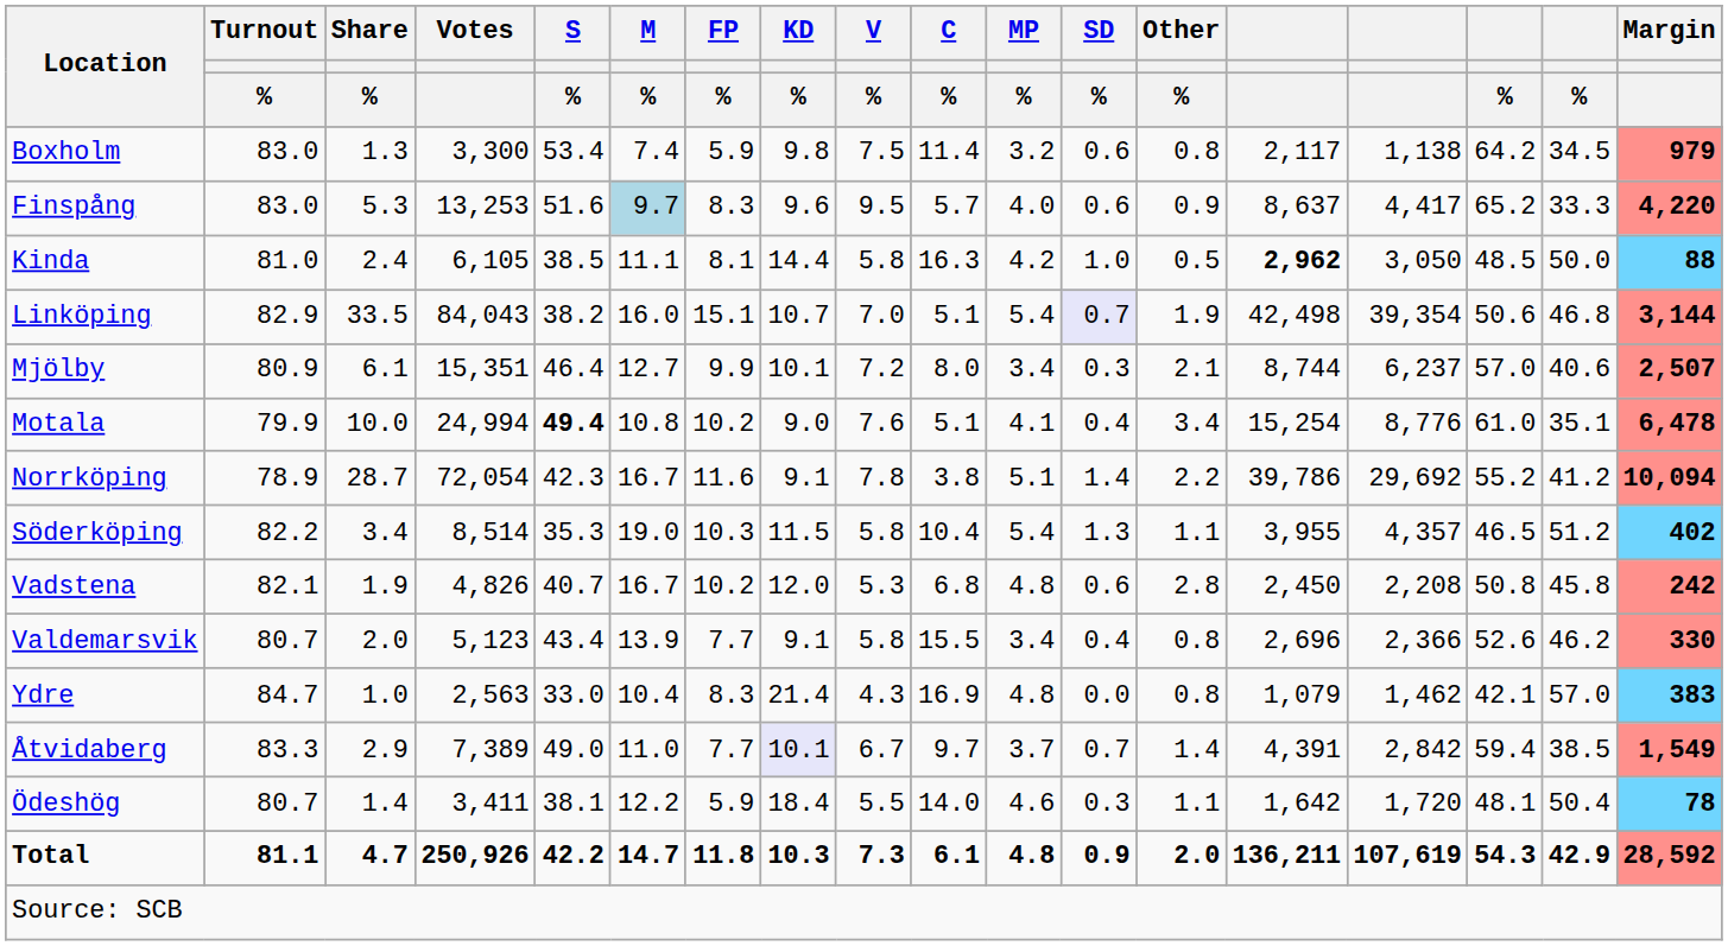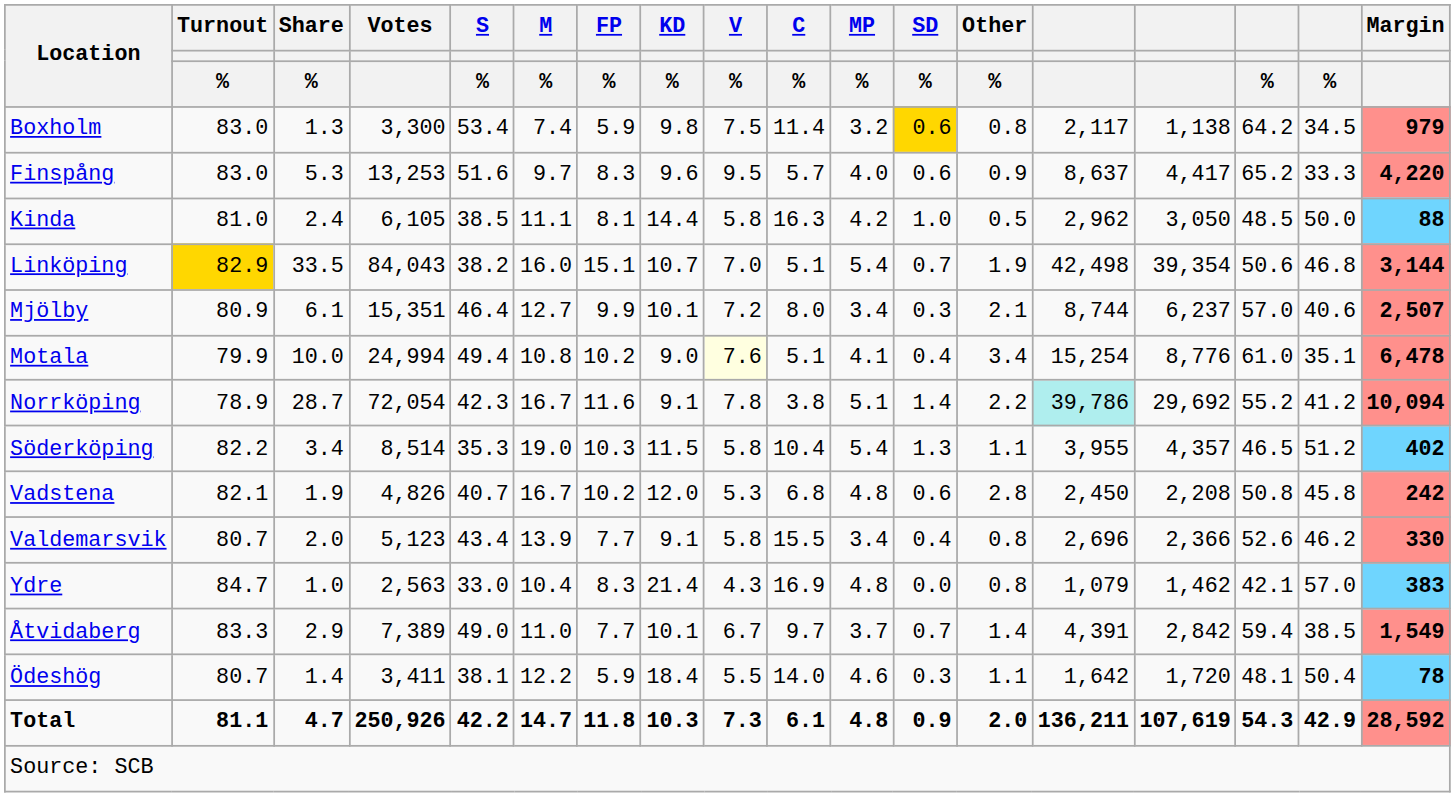Boxholm | SD / %: no background -> gold background
Finspång | M / %: lightblue background -> no background
Kinda | column 14: bold -> normal
Linköping | Turnout / %: no background -> gold background
Linköping | SD / %: lavender background -> no background
Motala | S / %: bold -> normal
Motala | V / %: no background -> lightyellow background
Norrköping | column 14: no background -> paleturquoise background
Åtvidaberg | KD / %: lavender background -> no background
